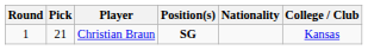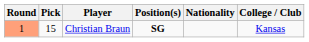Christian Braun | Round: no background -> lightsalmon background
Christian Braun | Pick: 21 -> 15
